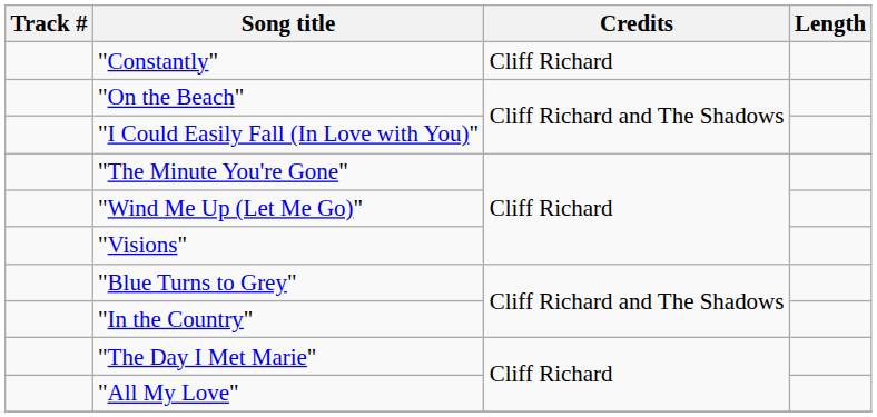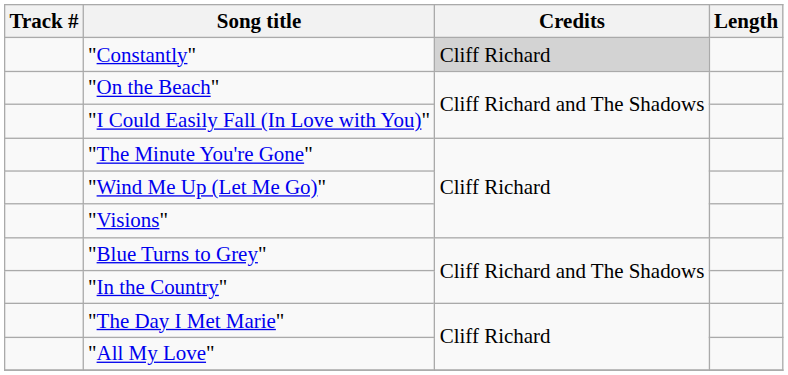"Constantly" | Credits: no background -> lightgrey background
